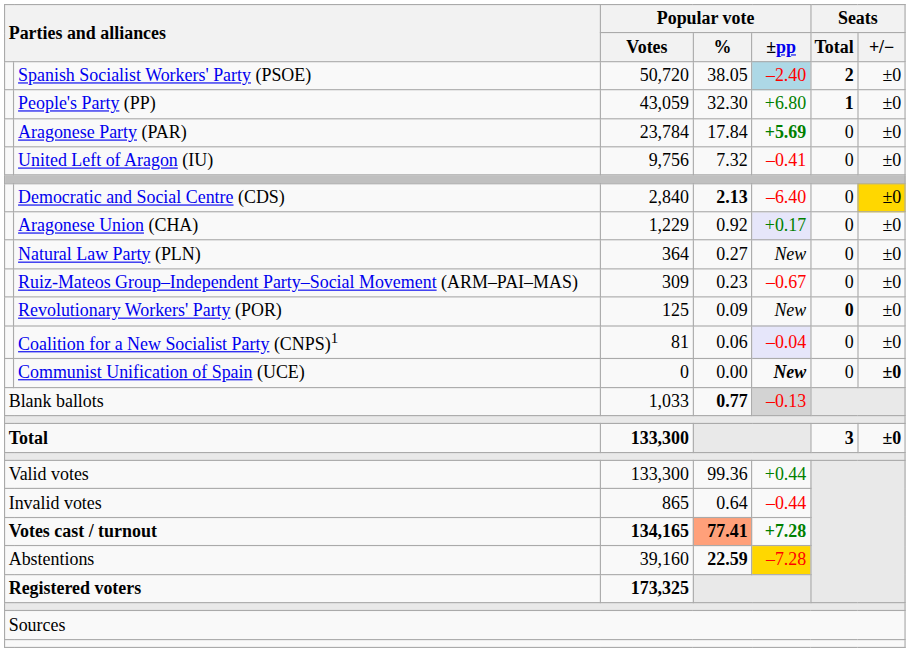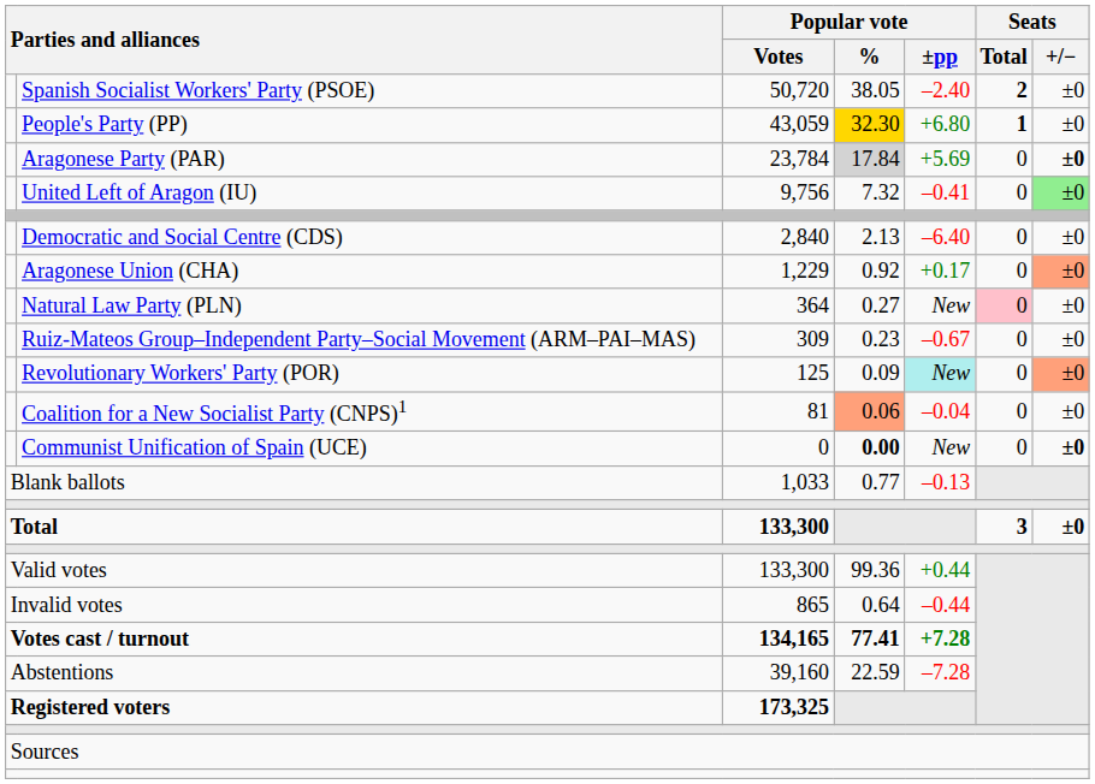Spanish Socialist Workers' Party (PSOE) | Popular vote / ±pp: lightblue background -> no background
People's Party (PP) | Popular vote / %: no background -> gold background
Aragonese Party (PAR) | Popular vote / %: no background -> lightgrey background
Aragonese Party (PAR) | Popular vote / ±pp: bold -> normal
Aragonese Party (PAR) | Seats / +/−: normal -> bold
United Left of Aragon (IU) | Seats / +/−: no background -> lightgreen background
Democratic and Social Centre (CDS) | Popular vote / %: bold -> normal
Democratic and Social Centre (CDS) | Seats / +/−: gold background -> no background
Aragonese Union (CHA) | Popular vote / ±pp: lavender background -> no background
Aragonese Union (CHA) | Seats / +/−: no background -> lightsalmon background
Natural Law Party (PLN) | Seats / Total: no background -> pink background
Revolutionary Workers' Party (POR) | Popular vote / ±pp: no background -> paleturquoise background
Revolutionary Workers' Party (POR) | Seats / Total: bold -> normal
Revolutionary Workers' Party (POR) | Seats / +/−: no background -> lightsalmon background
Coalition for a New Socialist Party (CNPS)1 | Popular vote / %: no background -> lightsalmon background
Coalition for a New Socialist Party (CNPS)1 | Popular vote / ±pp: lavender background -> no background
Communist Unification of Spain (UCE) | Popular vote / %: normal -> bold
Communist Unification of Spain (UCE) | Popular vote / ±pp: bold -> normal
Blank ballots | Popular vote / %: bold -> normal
Blank ballots | Popular vote / ±pp: lightgrey background -> no background
Votes cast / turnout | Popular vote / %: lightsalmon background -> no background
Abstentions | Popular vote / %: bold -> normal
Abstentions | Popular vote / ±pp: gold background -> no background
